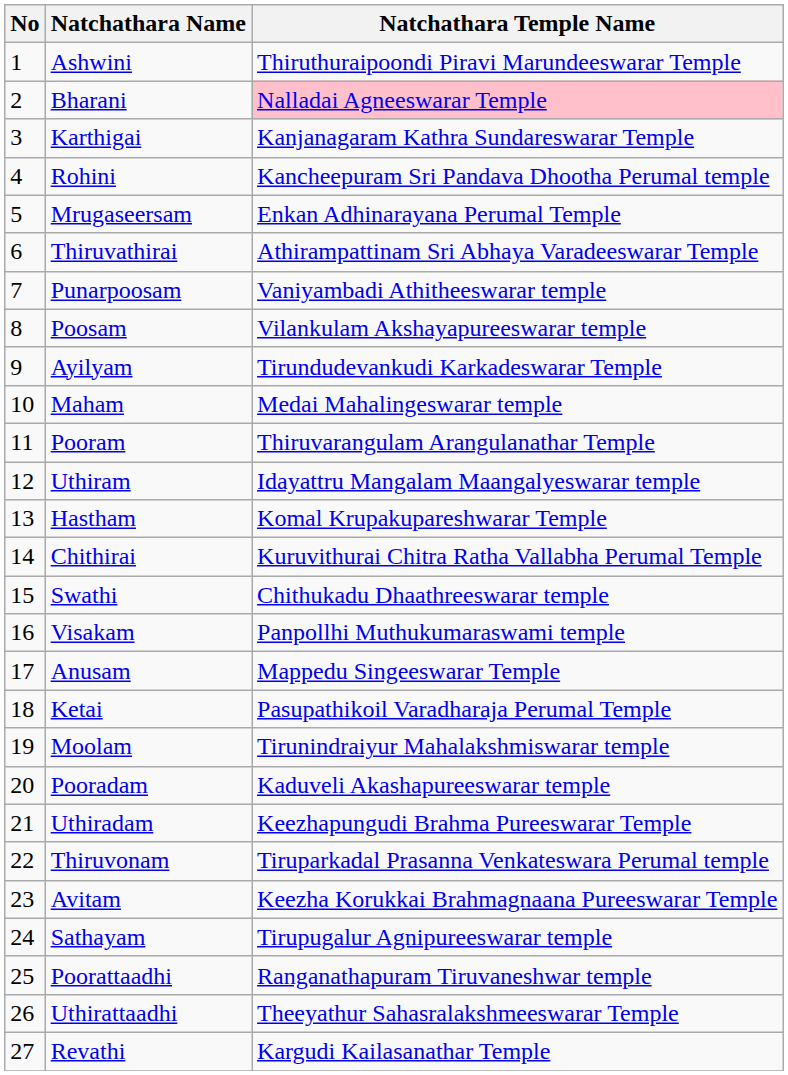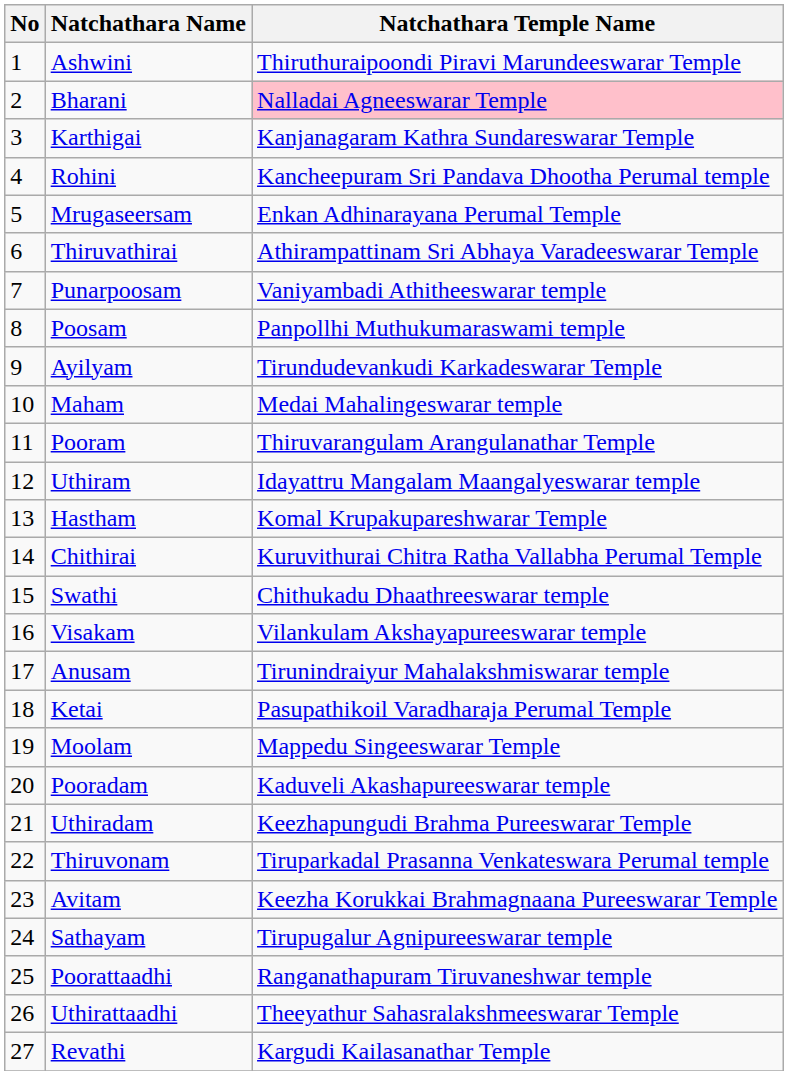Poosam | Natchathara Temple Name: Vilankulam Akshayapureeswarar temple -> Panpollhi Muthukumaraswami temple
Visakam | Natchathara Temple Name: Panpollhi Muthukumaraswami temple -> Vilankulam Akshayapureeswarar temple
Anusam | Natchathara Temple Name: Mappedu Singeeswarar Temple -> Tirunindraiyur Mahalakshmiswarar temple
Moolam | Natchathara Temple Name: Tirunindraiyur Mahalakshmiswarar temple -> Mappedu Singeeswarar Temple
